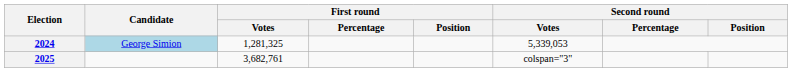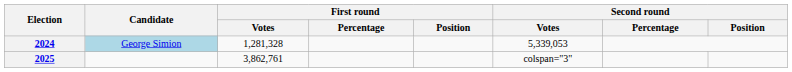2024 | First round / Votes: 1,281,325 -> 1,281,328
2025 | First round / Votes: 3,682,761 -> 3,862,761
